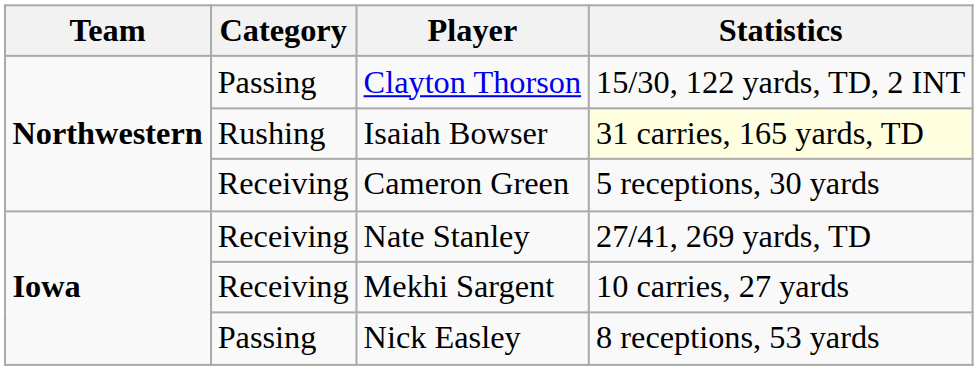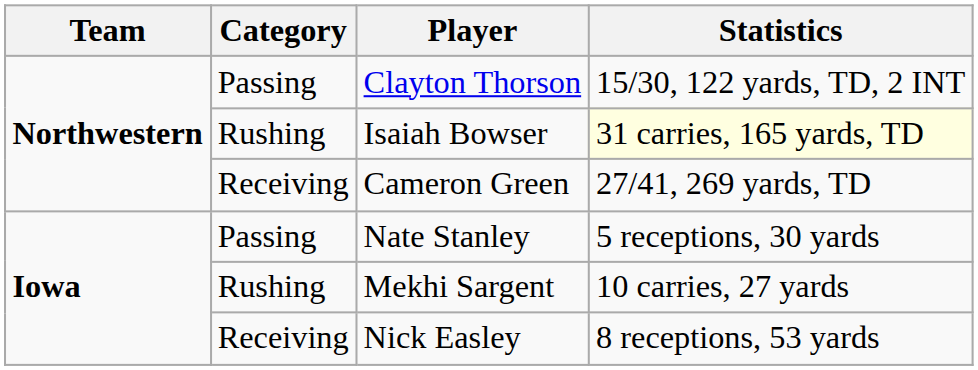Cameron Green | Statistics: 5 receptions, 30 yards -> 27/41, 269 yards, TD
Nate Stanley | Category: Receiving -> Passing
Nate Stanley | Statistics: 27/41, 269 yards, TD -> 5 receptions, 30 yards
Mekhi Sargent | Category: Receiving -> Rushing
Nick Easley | Category: Passing -> Receiving
